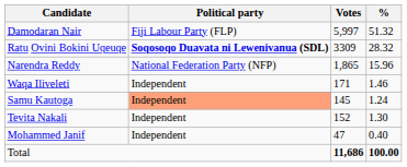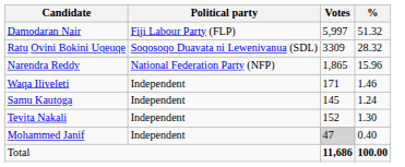Ratu Ovini Bokini Uqeuqe | Political party: bold -> normal
Samu Kautoga | Political party: lightsalmon background -> no background
Mohammed Janif | Votes: no background -> lightgrey background
